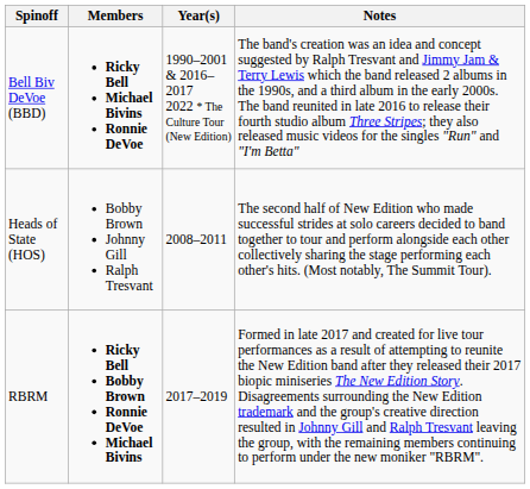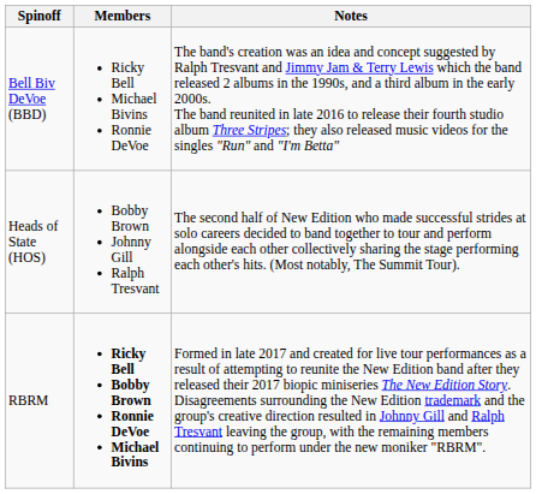- column: Year(s) | 1990–2001 & 2016–2017 2022 * The Culture Tour (New Edition) | 2008–2011 | 2017–2019
Bell Biv DeVoe (BBD) | Members: bold -> normal
